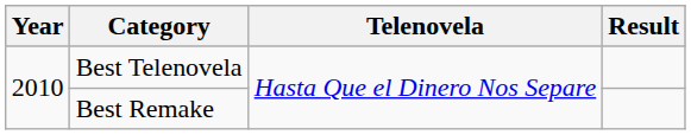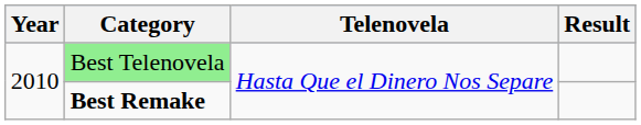Best Telenovela | Category: no background -> lightgreen background
Best Remake | Category: normal -> bold
